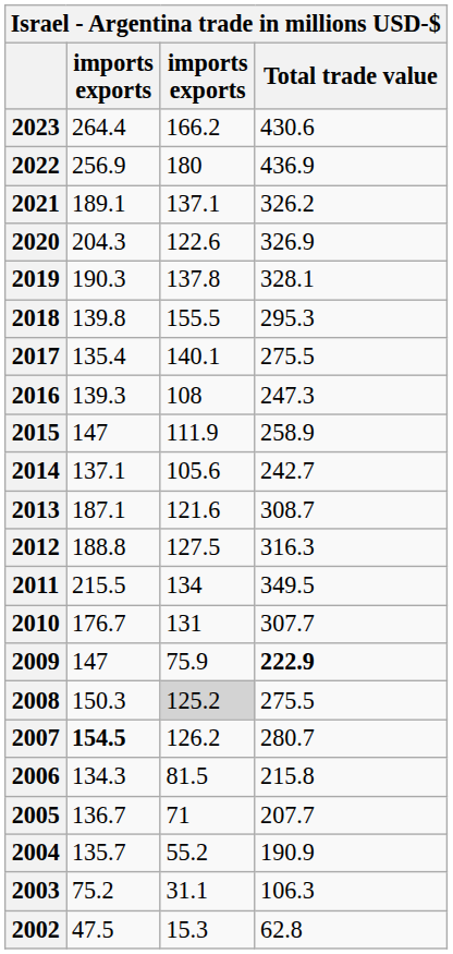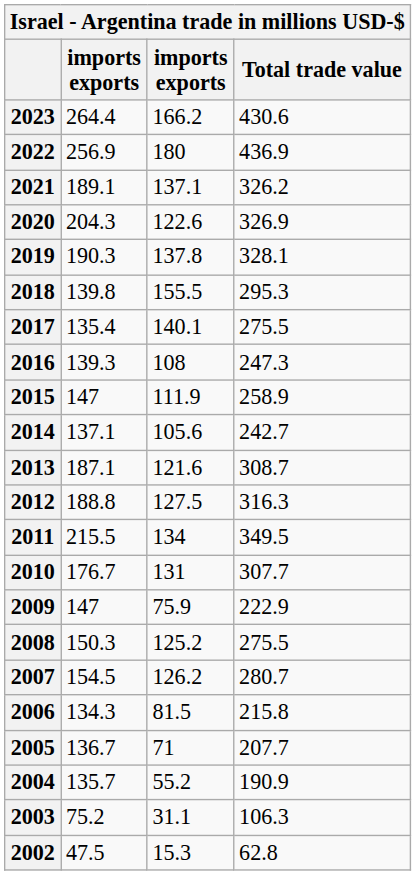2009 | Total trade value: bold -> normal
2008 | column 3: lightgrey background -> no background
2007 | column 2: bold -> normal
